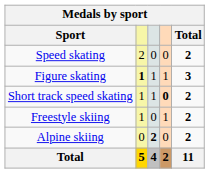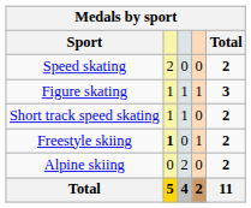Figure skating | column 2: bold -> normal
Short track speed skating | column 4: bold -> normal
Freestyle skiing | column 2: normal -> bold
Alpine skiing | column 3: bold -> normal
